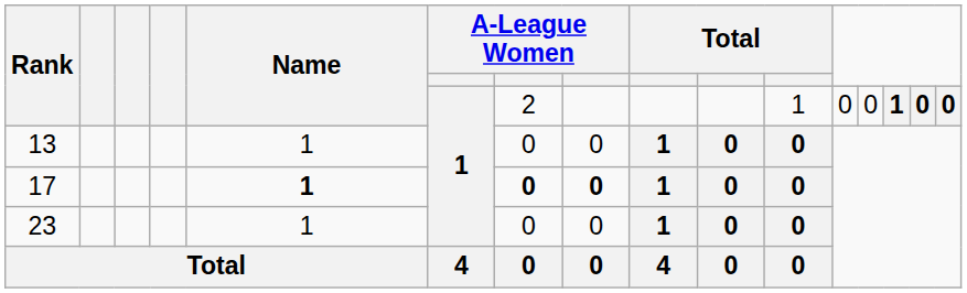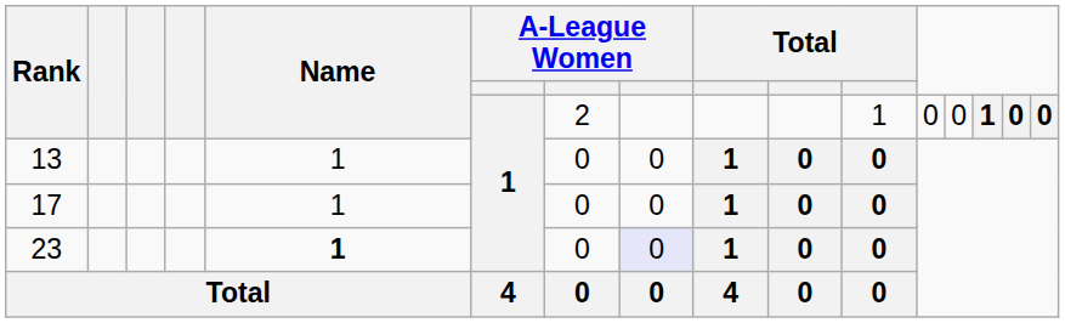17 | Name: bold -> normal
17 | column 7: bold -> normal
17 | column 8: bold -> normal
23 | Name: normal -> bold
23 | column 8: no background -> lavender background
